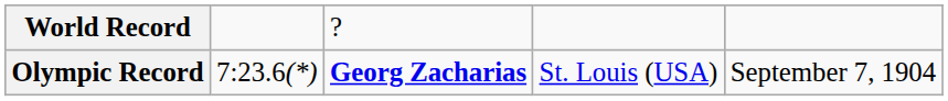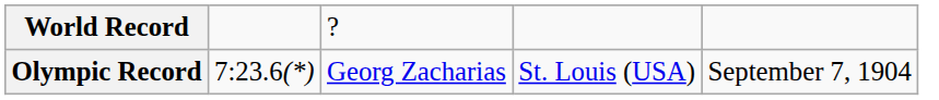Olympic Record | column 3: bold -> normal
